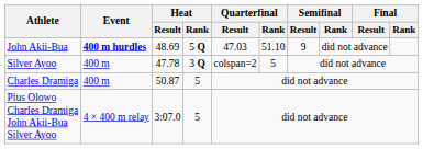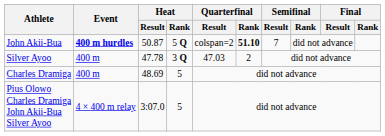John Akii-Bua | Heat / Result: 48.69 -> 50.87
John Akii-Bua | Quarterfinal / Result: 47.03 -> colspan=2
John Akii-Bua | Quarterfinal / Rank: normal -> bold
John Akii-Bua | Semifinal / Result: 9 -> 7
Silver Ayoo | Quarterfinal / Result: colspan=2 -> 47.03
Silver Ayoo | Quarterfinal / Rank: 5 -> 2
Charles Dramiga | Heat / Result: 50.87 -> 48.69
